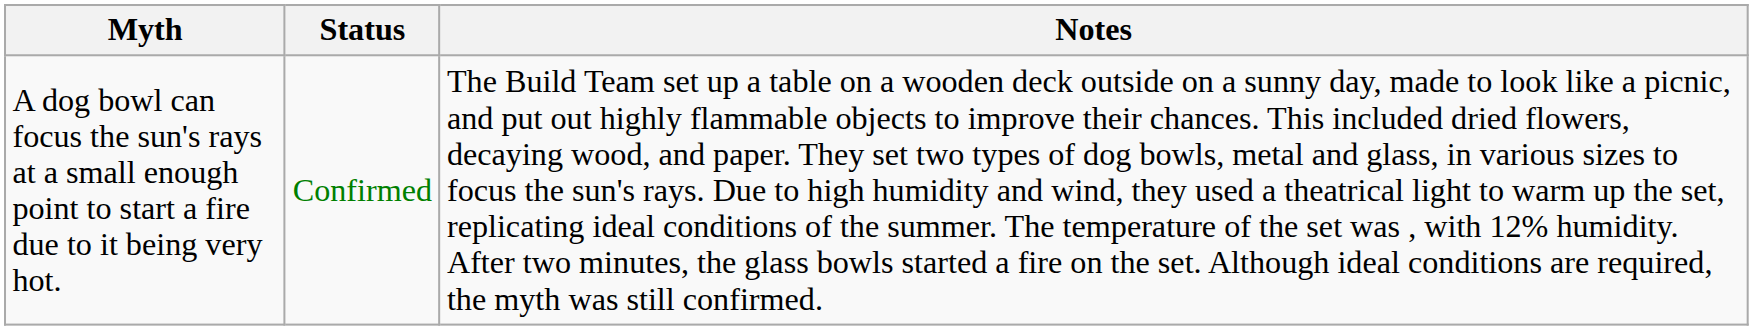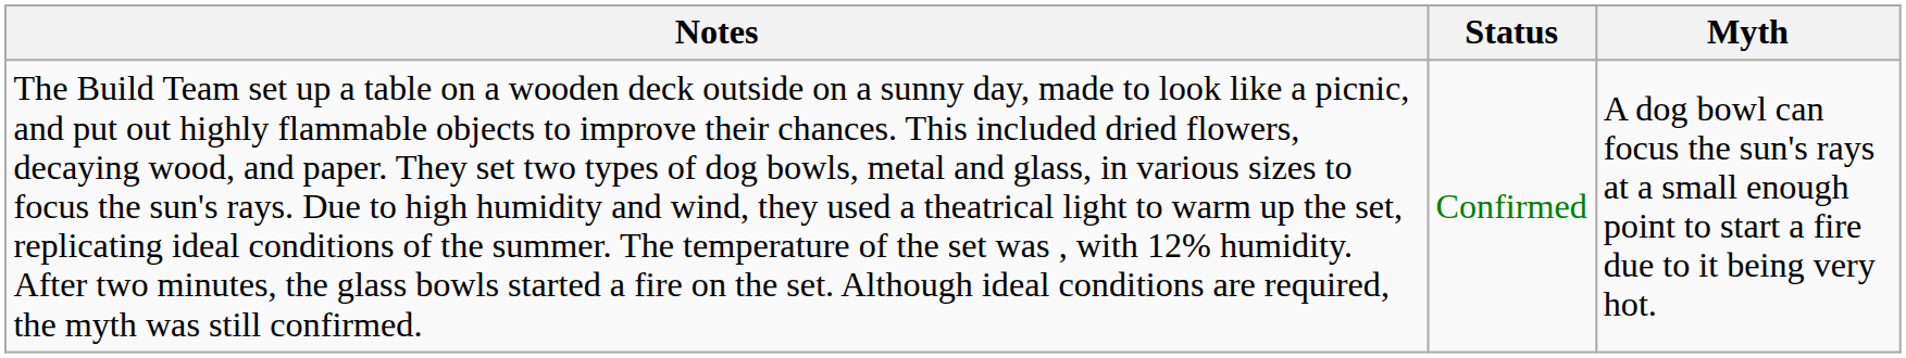columns swapped: Myth <-> Notes
